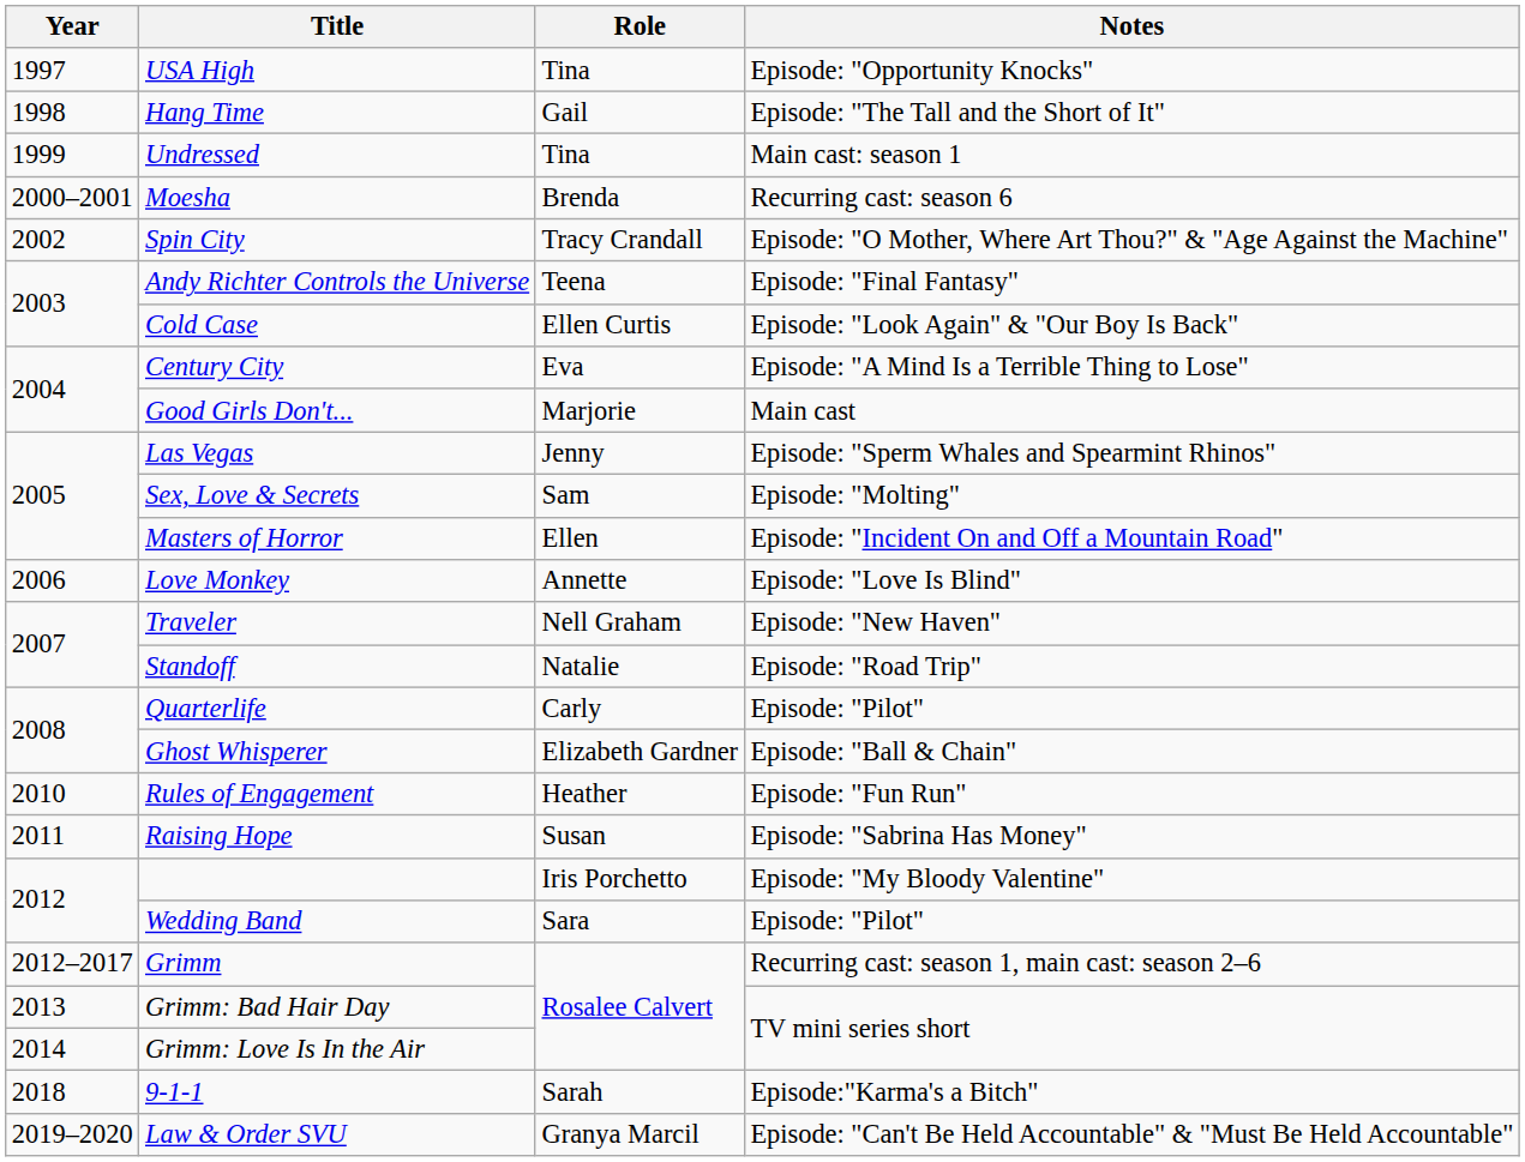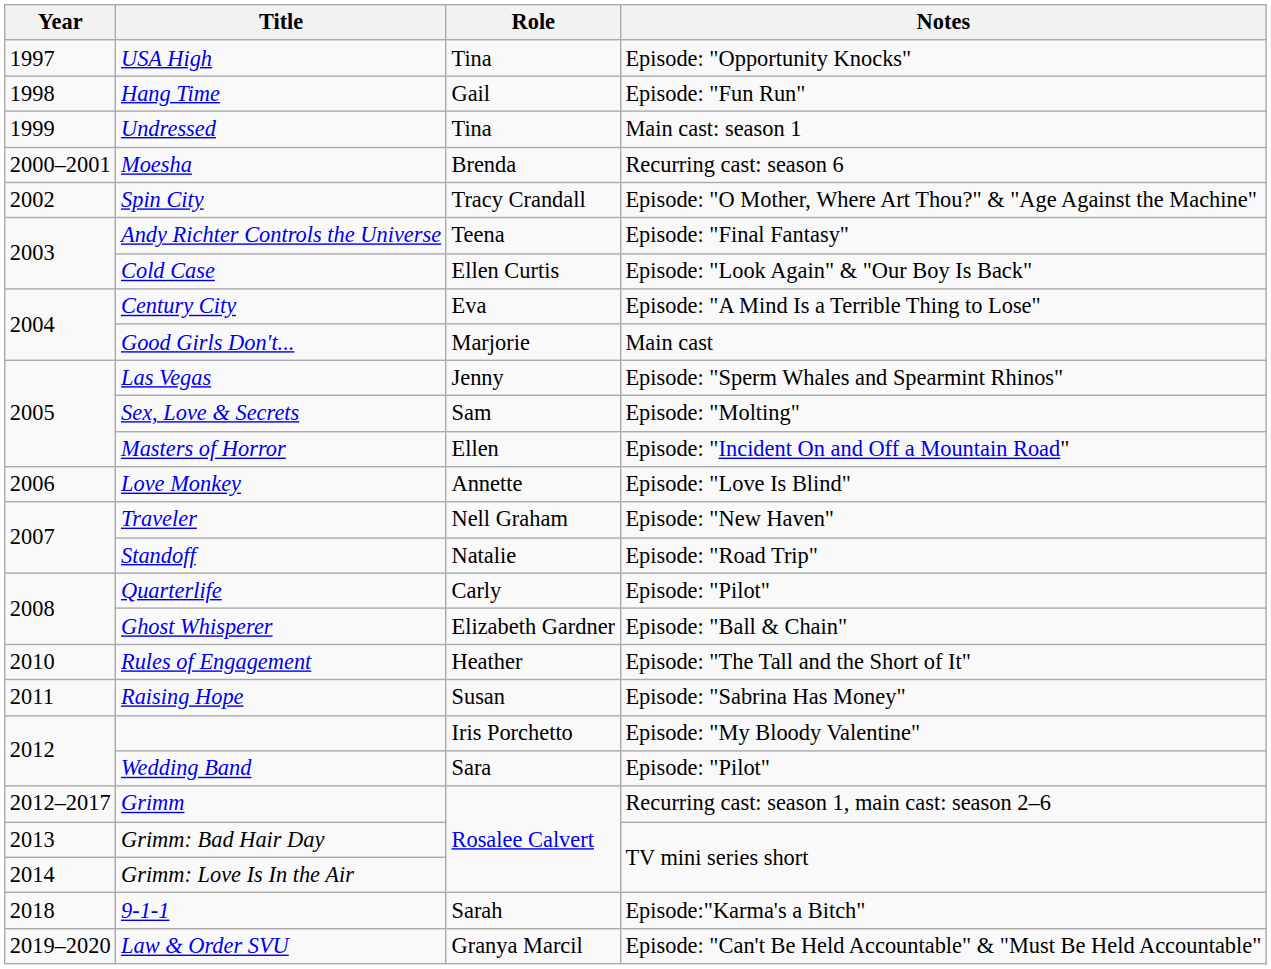Hang Time | Notes: Episode: "The Tall and the Short of It" -> Episode: "Fun Run"
Rules of Engagement | Notes: Episode: "Fun Run" -> Episode: "The Tall and the Short of It"
